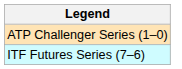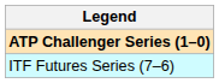row 2 | column 1: normal -> bold
